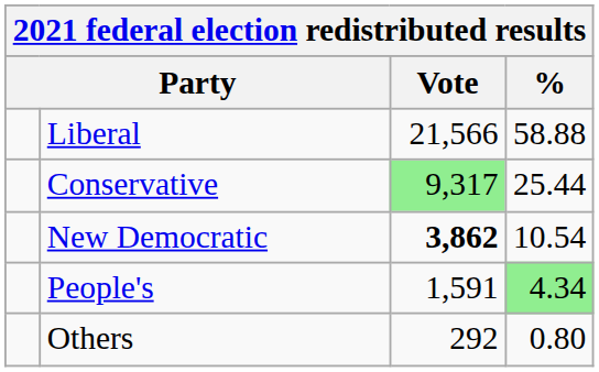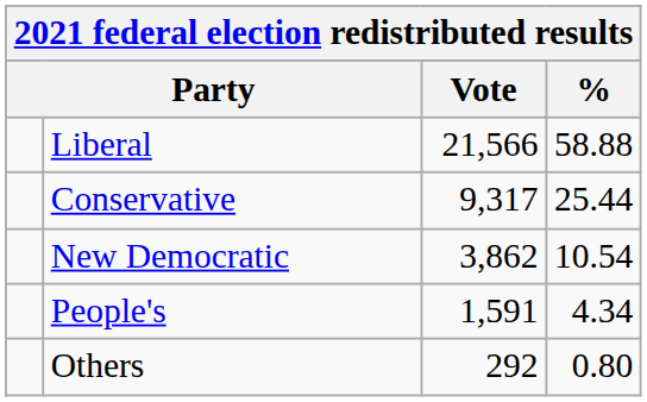Conservative | Vote: lightgreen background -> no background
New Democratic | Vote: bold -> normal
People's | %: lightgreen background -> no background
